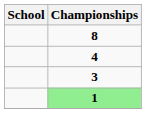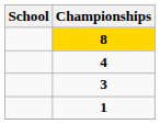8 | Championships: no background -> gold background
1 | Championships: lightgreen background -> no background
